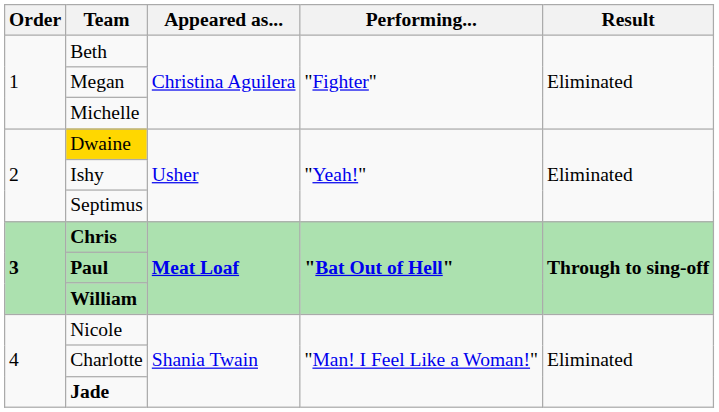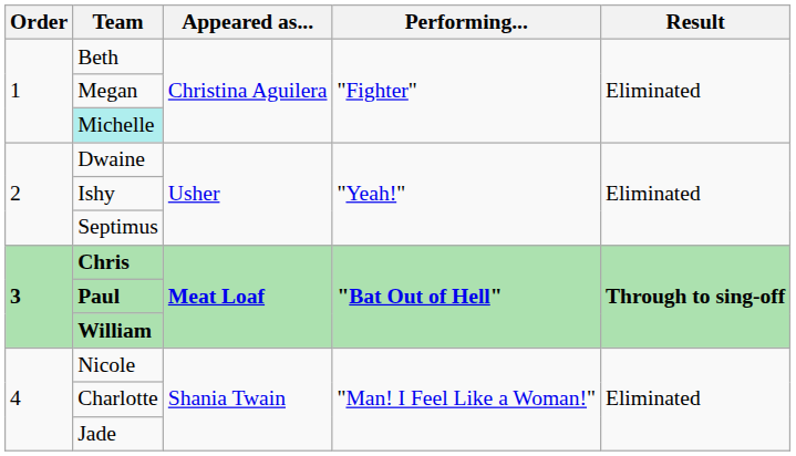Michelle | Team: no background -> paleturquoise background
Dwaine | Team: gold background -> no background
Jade | Team: bold -> normal
